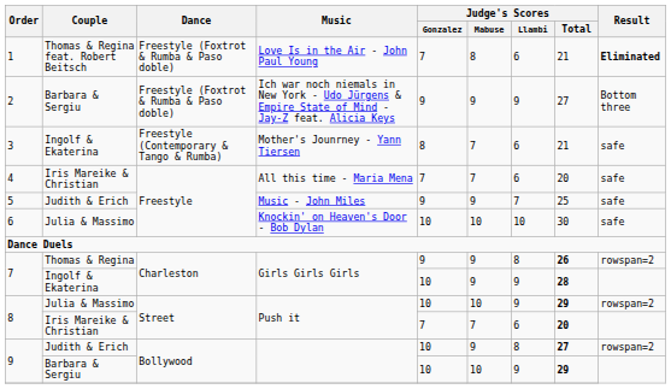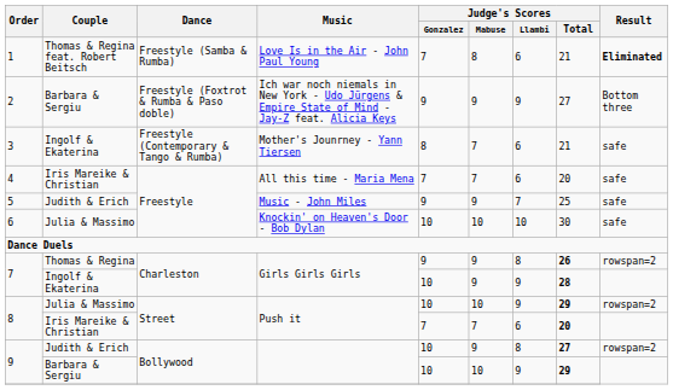1 | Dance: Freestyle (Foxtrot & Rumba & Paso doble) -> Freestyle (Samba & Rumba)
